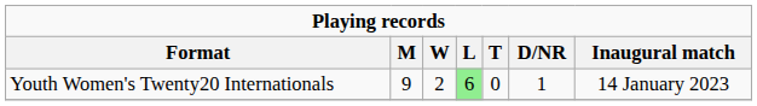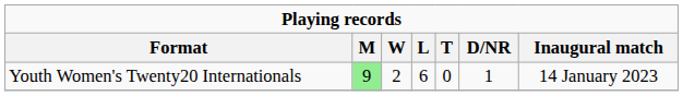Youth Women's Twenty20 Internationals | M: no background -> lightgreen background
Youth Women's Twenty20 Internationals | L: lightgreen background -> no background
